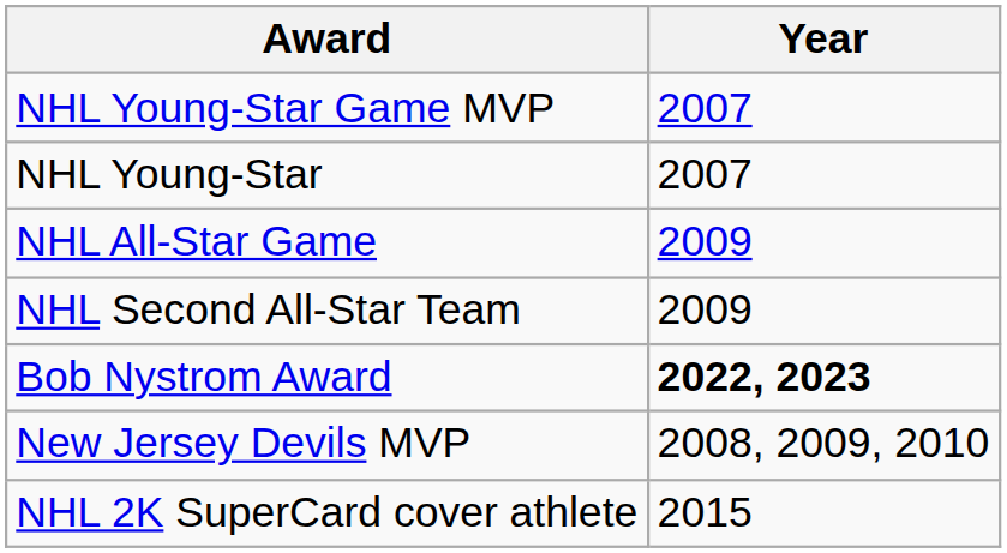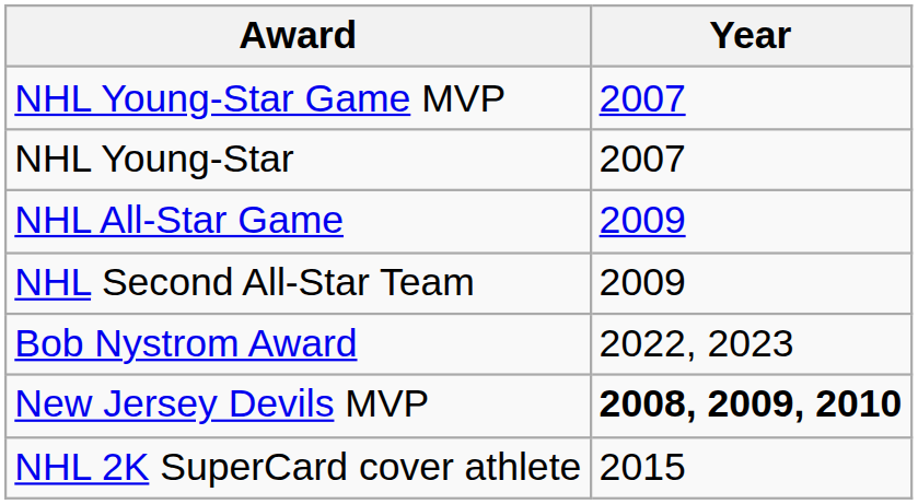Bob Nystrom Award | Year: bold -> normal
New Jersey Devils MVP | Year: normal -> bold
